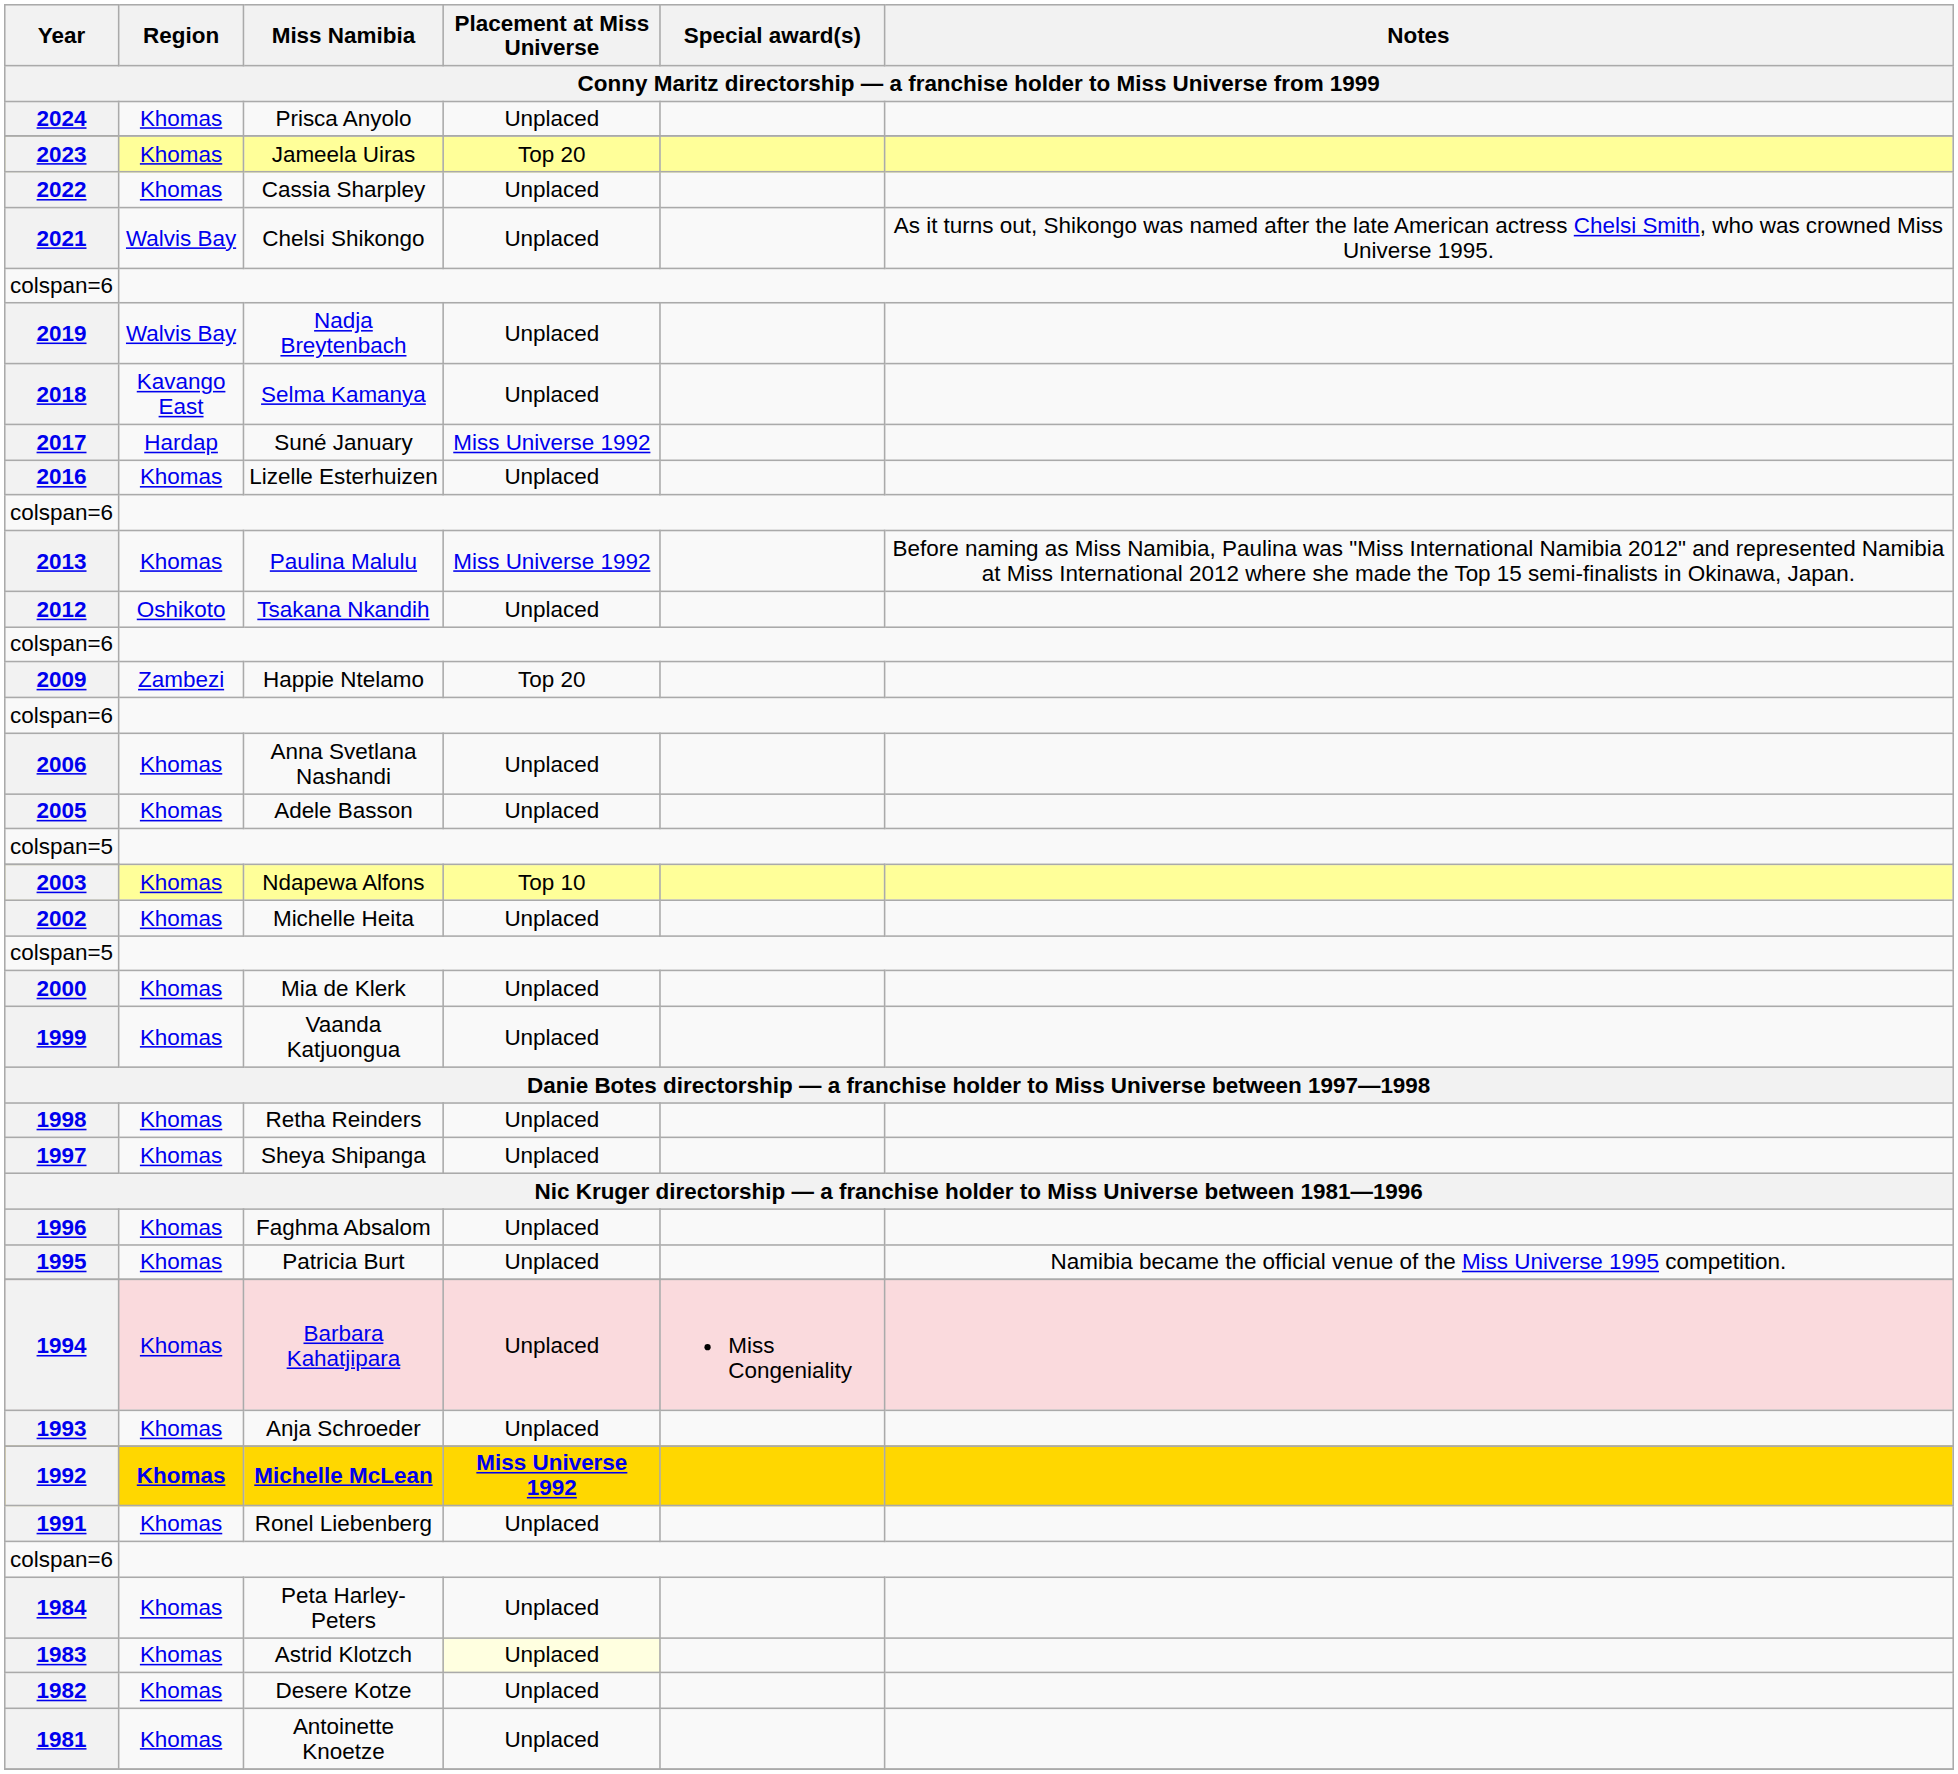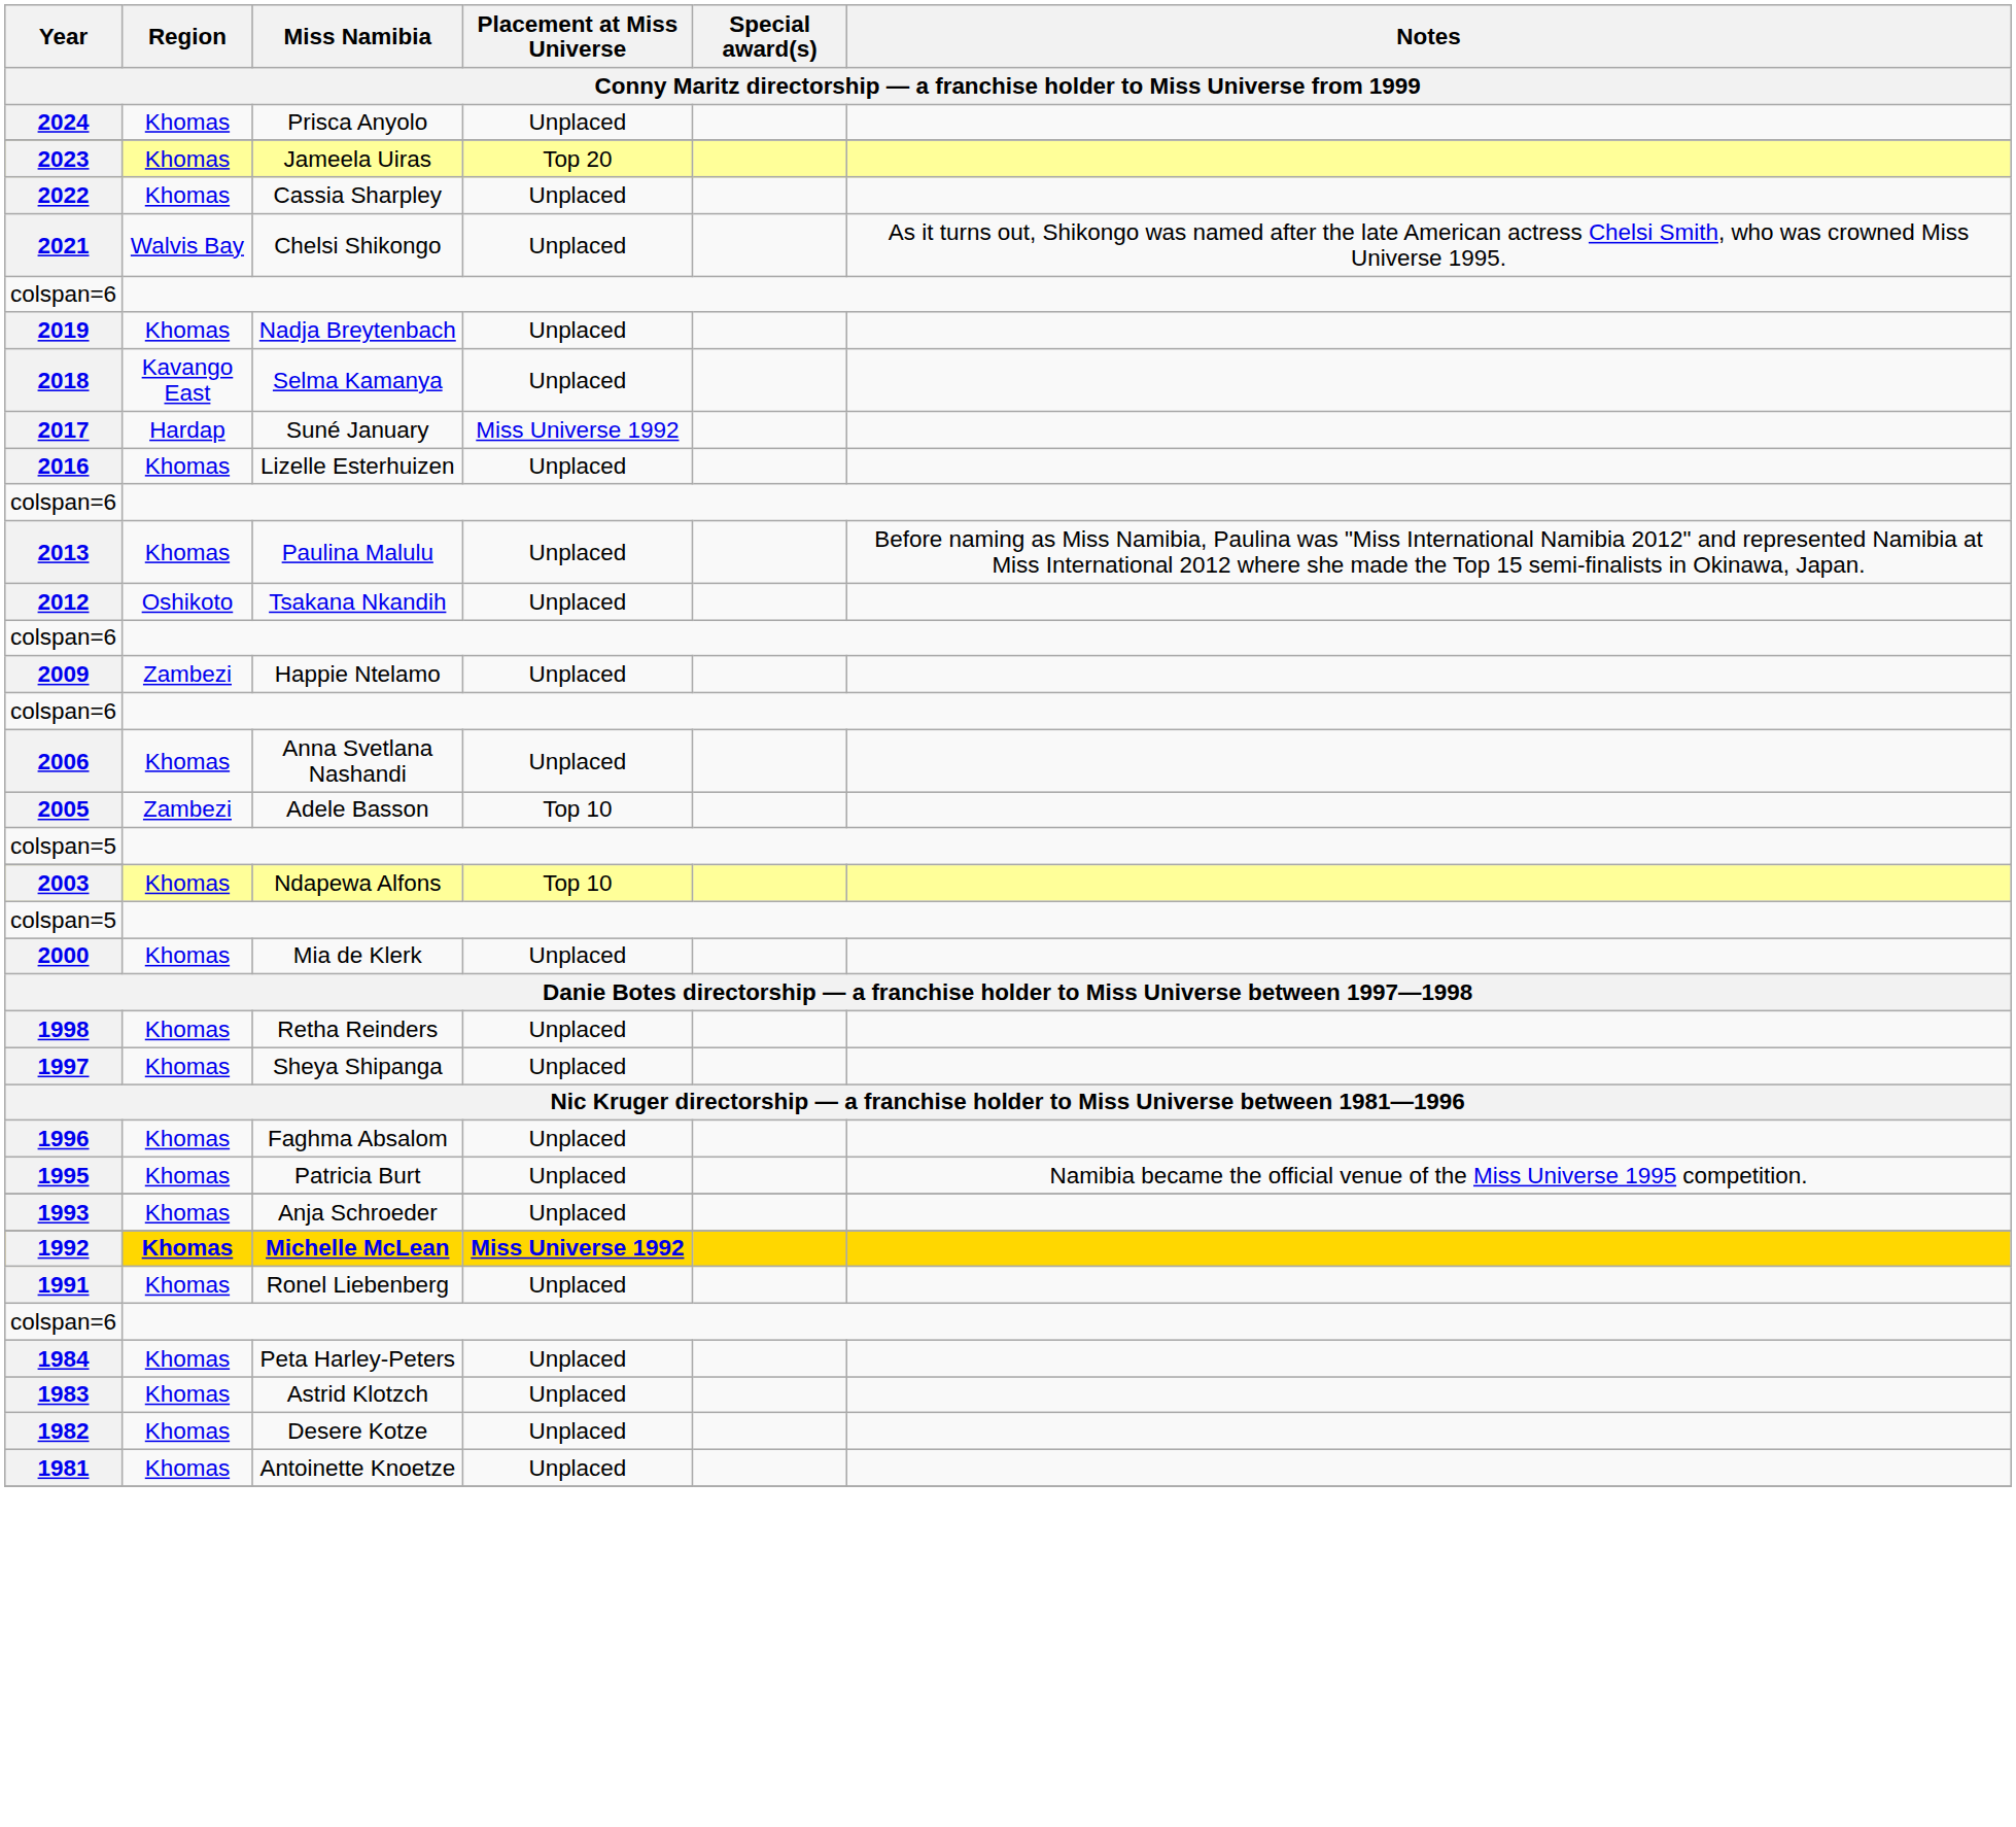2019 | Region: Walvis Bay -> Khomas
2013 | Placement at Miss Universe: Miss Universe 1992 -> Unplaced
2009 | Placement at Miss Universe: Top 20 -> Unplaced
2005 | Region: Khomas -> Zambezi
2005 | Placement at Miss Universe: Unplaced -> Top 10
- row: 2002 | Khomas | Michelle Heita | Unplaced
- row: 1999 | Khomas | Vaanda Katjuongua | Unplaced
- row: 1994 | Khomas | Barbara Kahatjipara | Unplaced | Miss Congeniality
1983 | Placement at Miss Universe: lightyellow background -> no background
